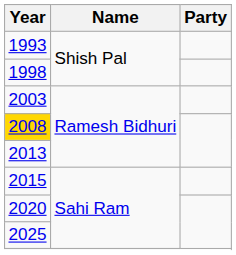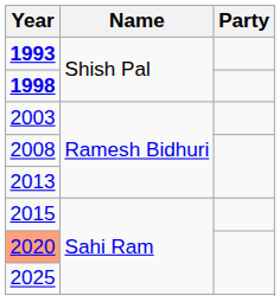1993 | Year: normal -> bold
1998 | Year: normal -> bold
2008 | Year: gold background -> no background
2020 | Year: no background -> lightsalmon background
